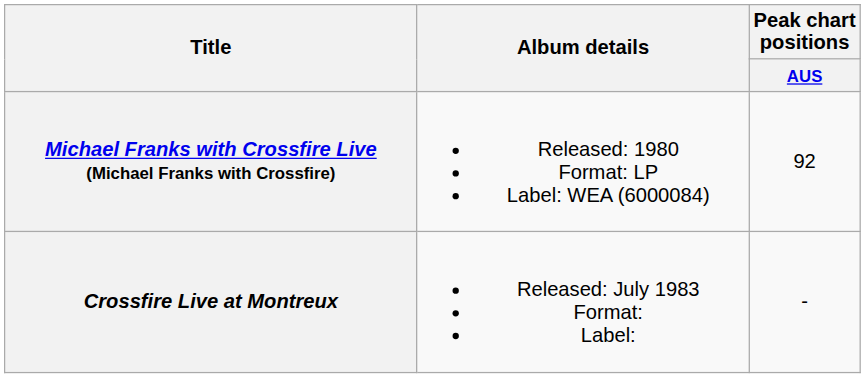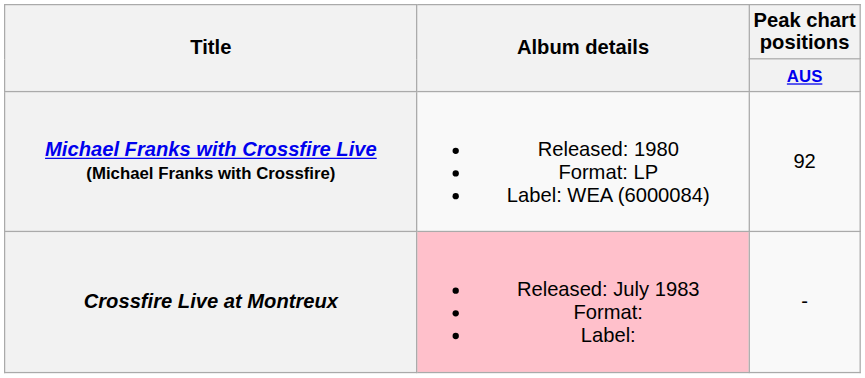Crossfire Live at Montreux | Album details: no background -> pink background
